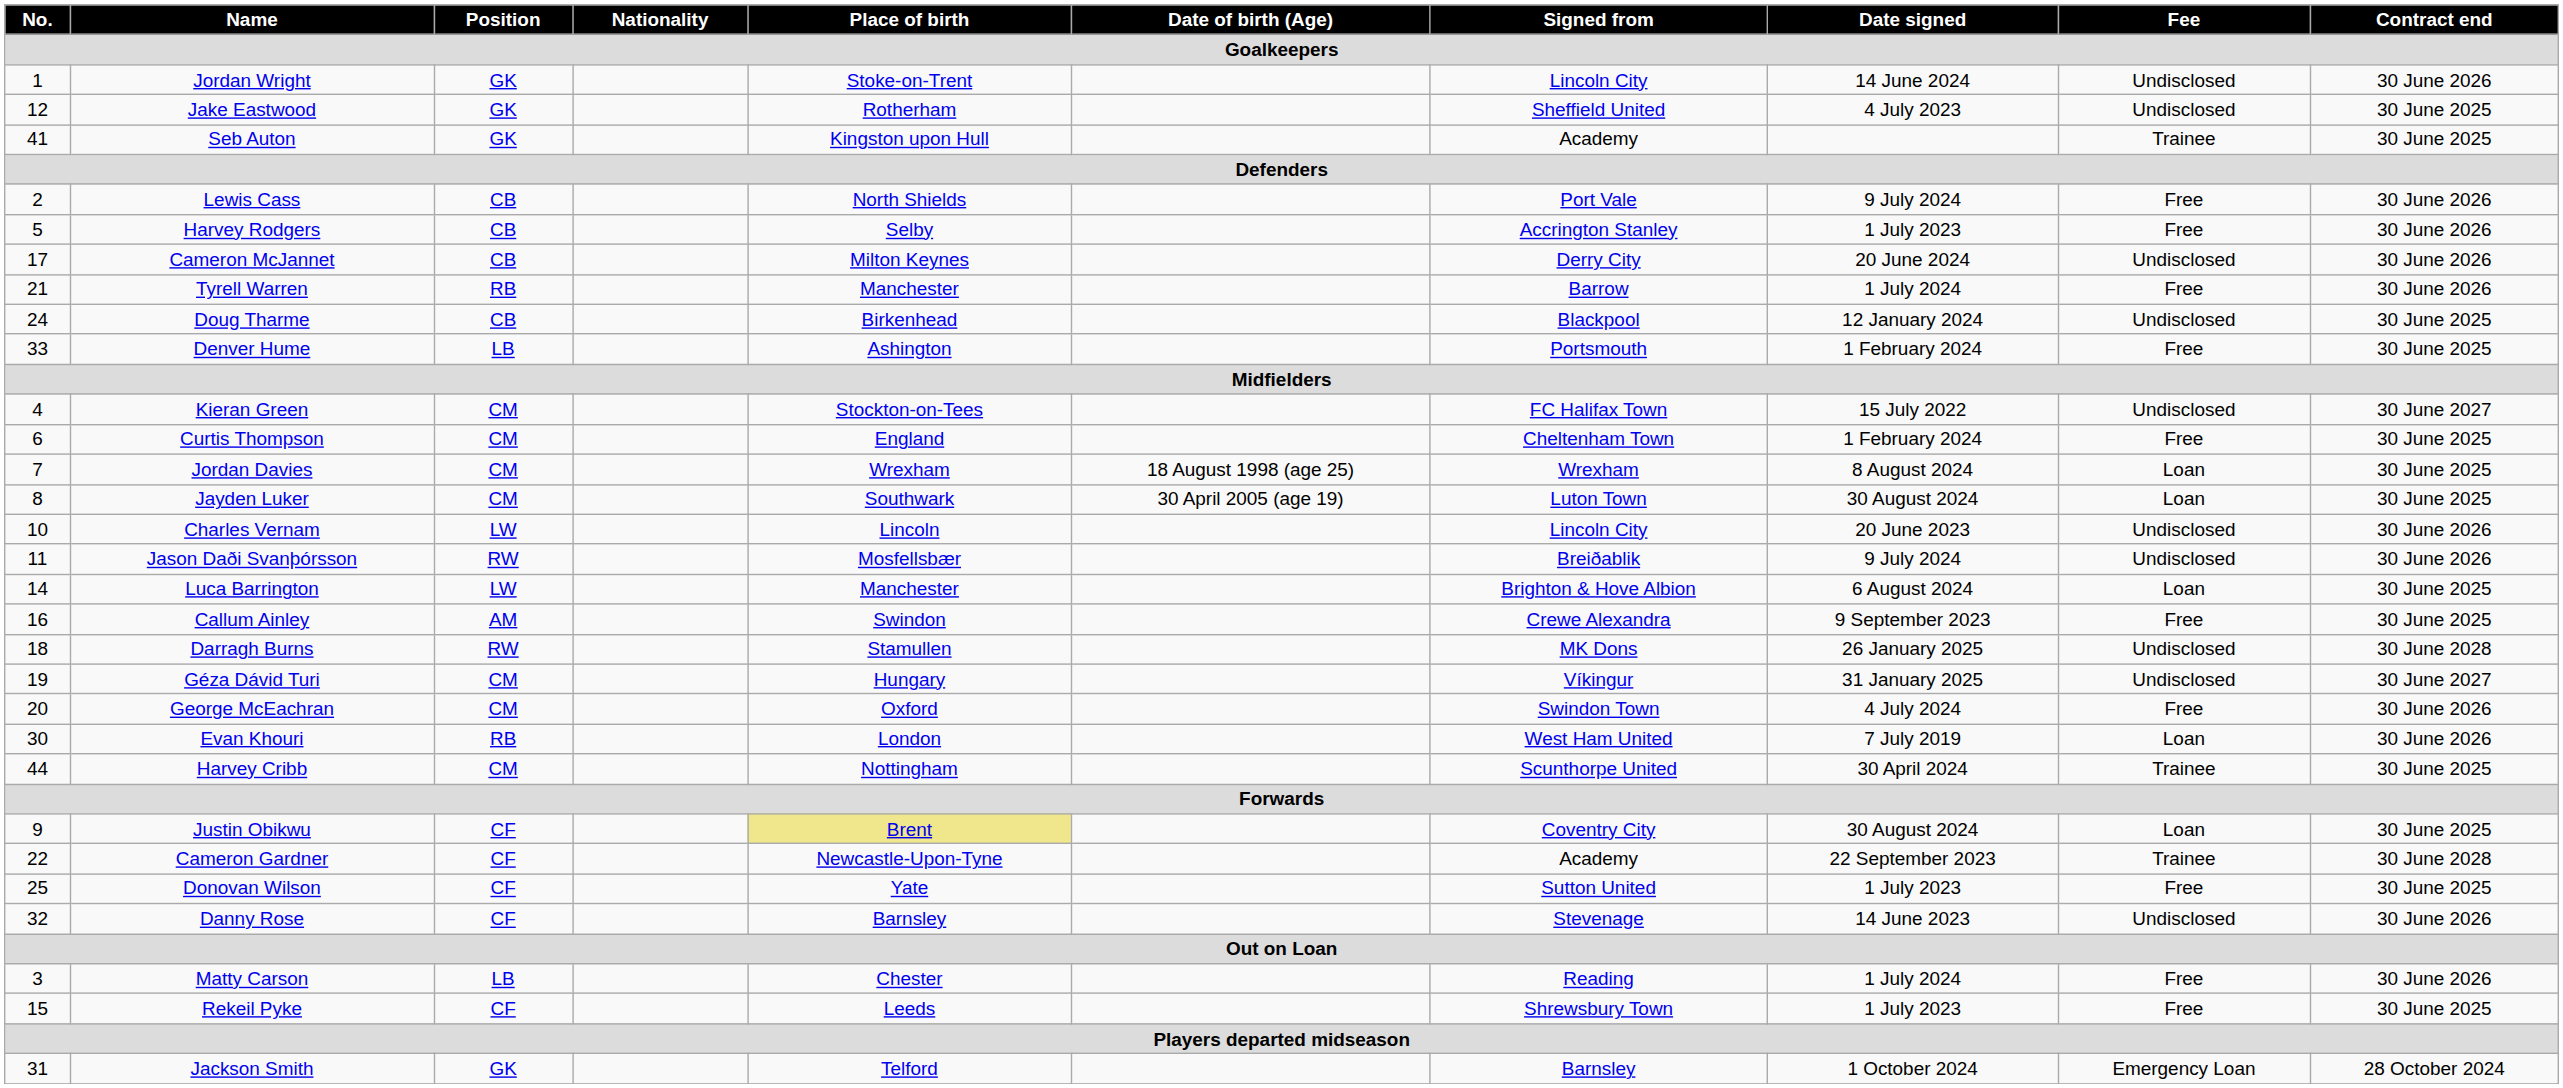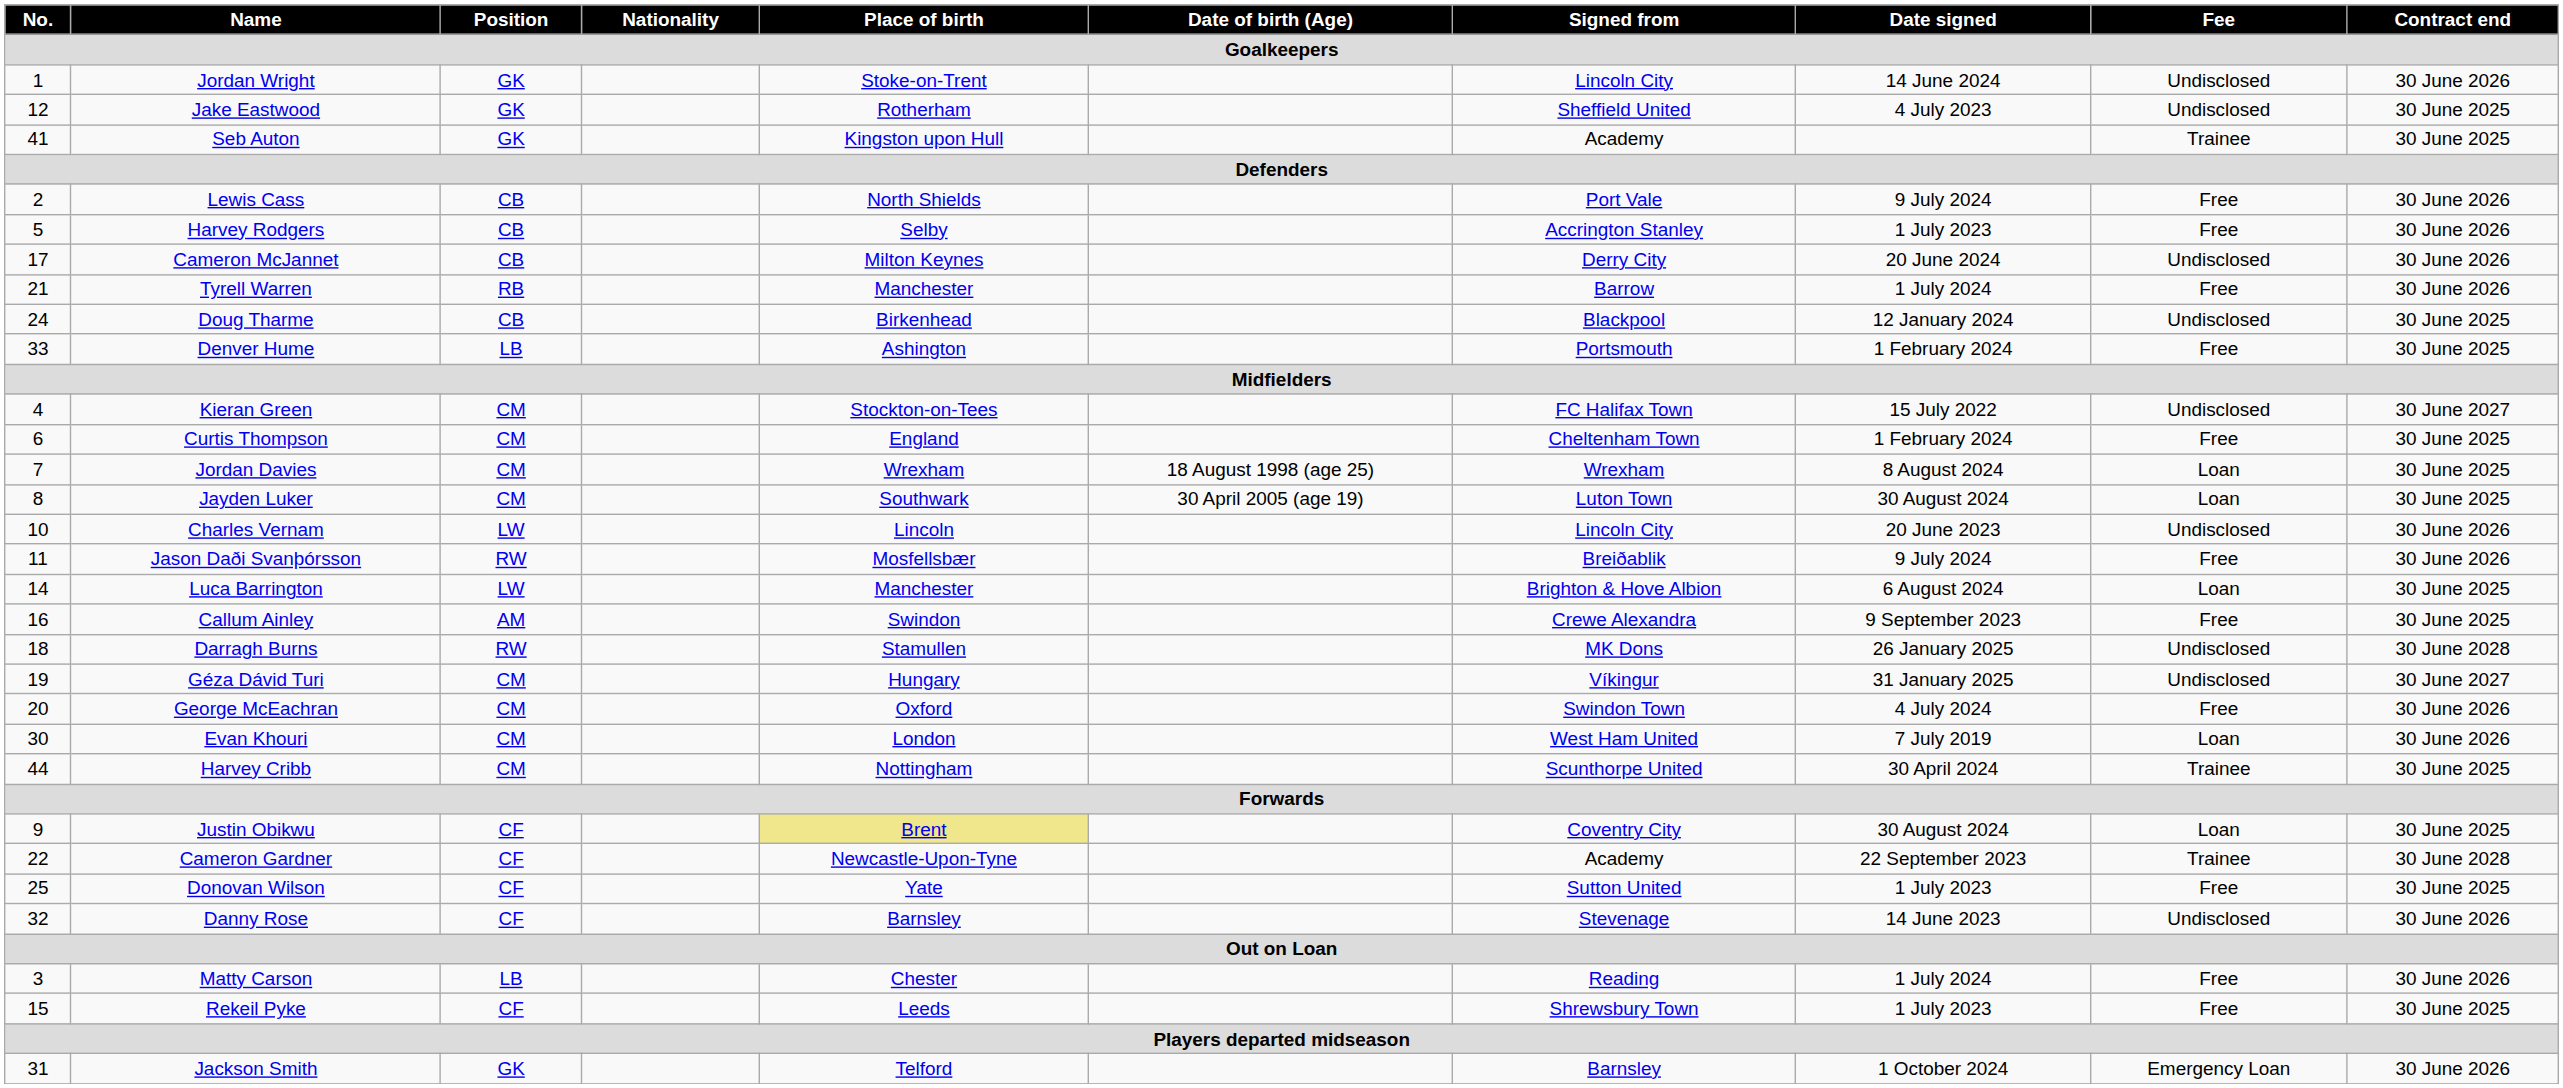Jason Daði Svanþórsson | Fee: Undisclosed -> Free
Evan Khouri | Position: RB -> CM
Jackson Smith | Contract end: 28 October 2024 -> 30 June 2026
